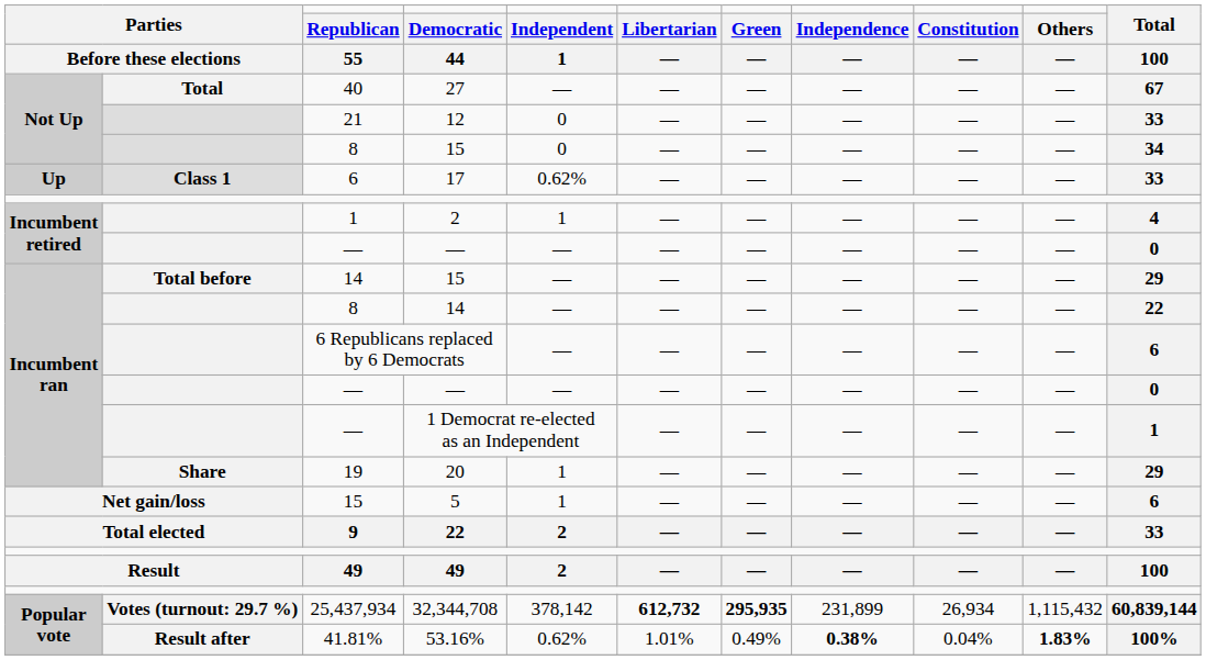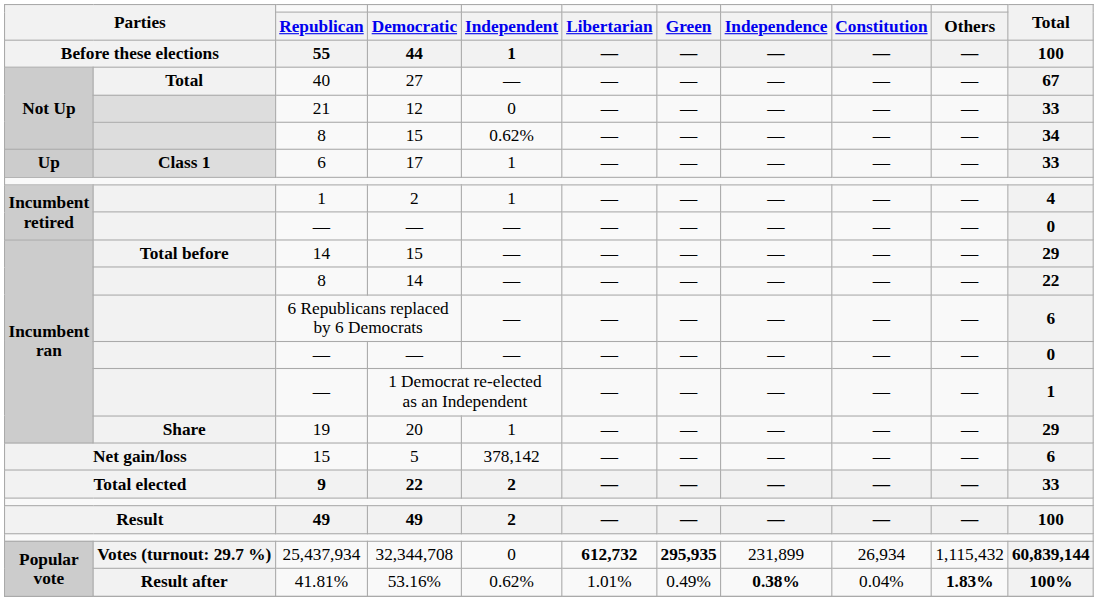Not Up / 15 | Independent / 1: 0 -> 0.62%
17 | Independent / 1: 0.62% -> 1
5 | Independent / 1: 1 -> 378,142
32,344,708 | Independent / 1: 378,142 -> 0
